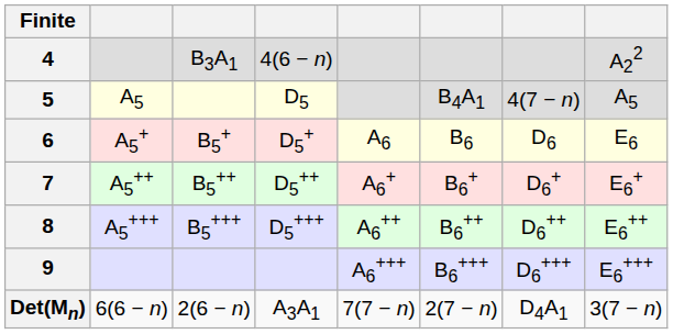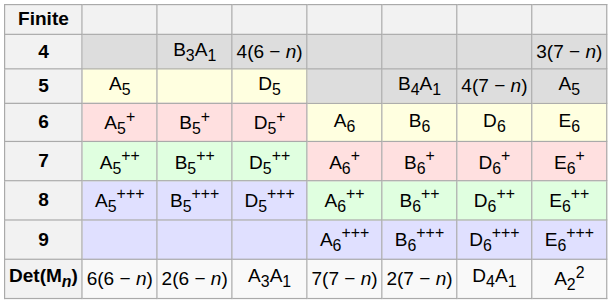4 | column 8: A22 -> 3(7 − n)
Det(Mn) | column 8: 3(7 − n) -> A22
